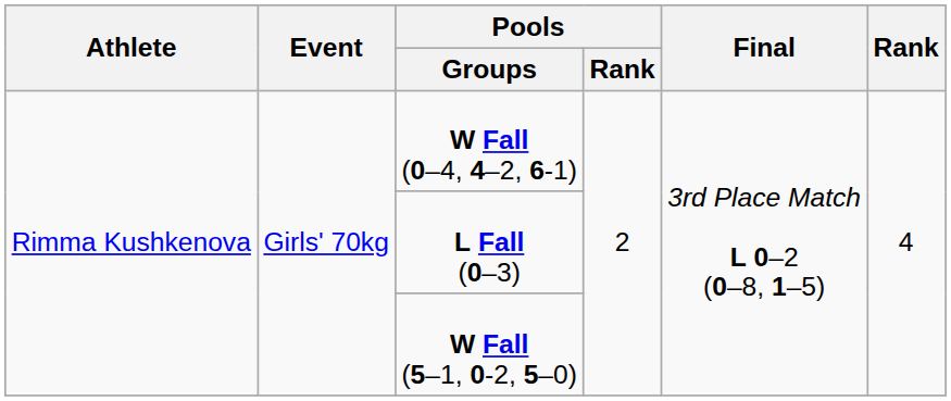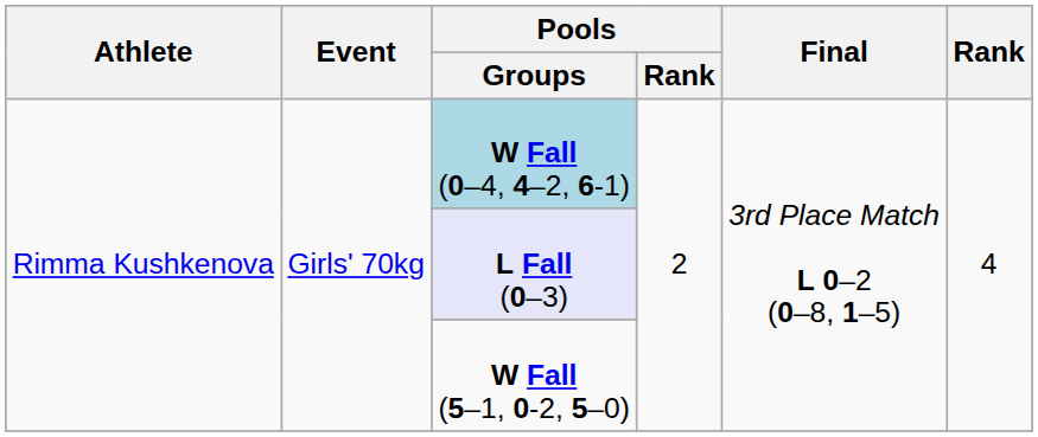W Fall (0–4, 4–2, 6-1) | Pools / Groups: no background -> lightblue background
L Fall (0–3) | Pools / Groups: no background -> lavender background
